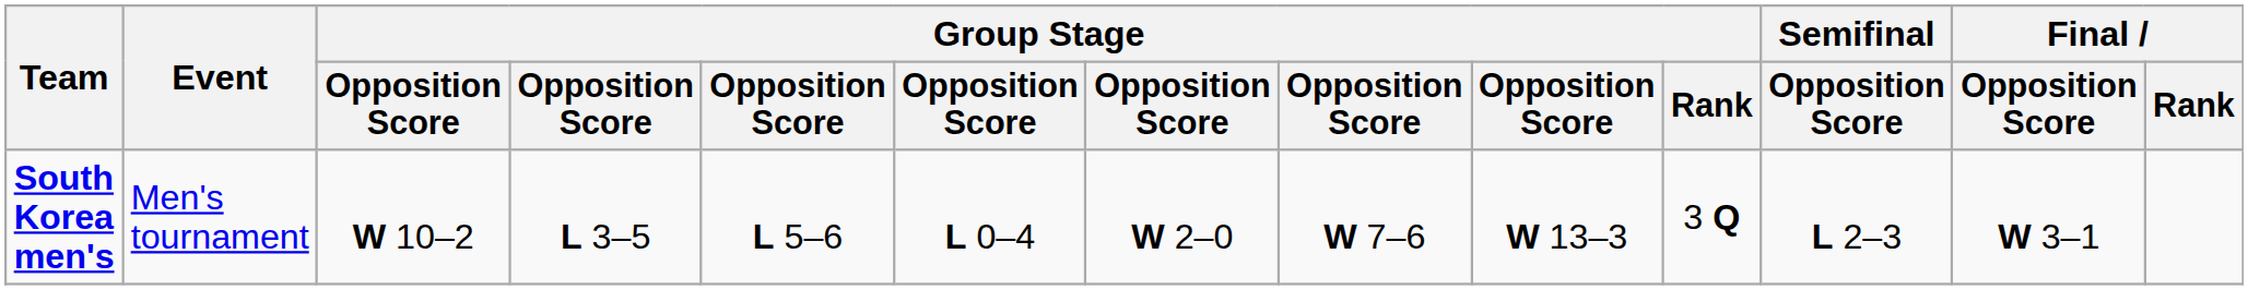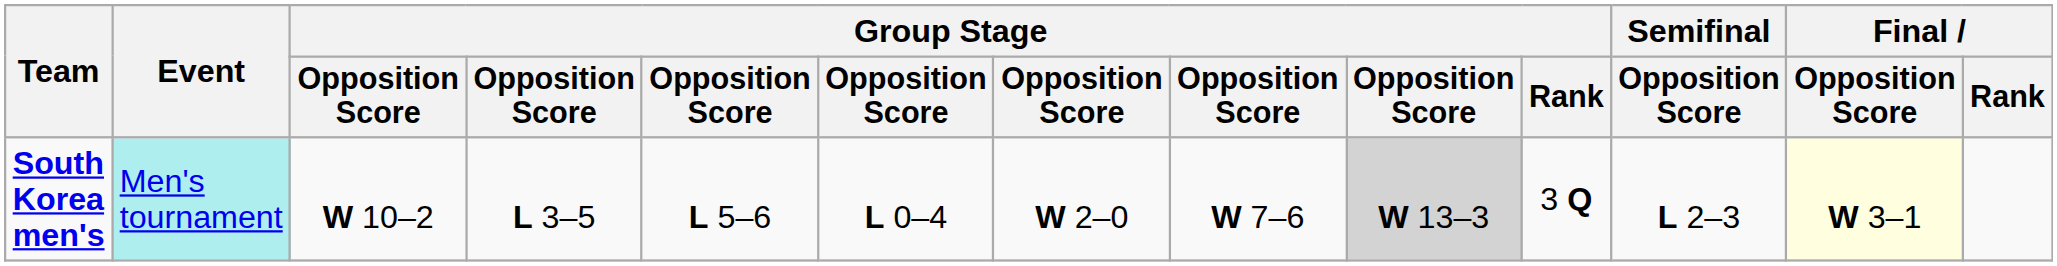South Korea men's | Event: no background -> paleturquoise background
South Korea men's | column 9: no background -> lightgrey background
South Korea men's | Final / Opposition Score: no background -> lightyellow background
